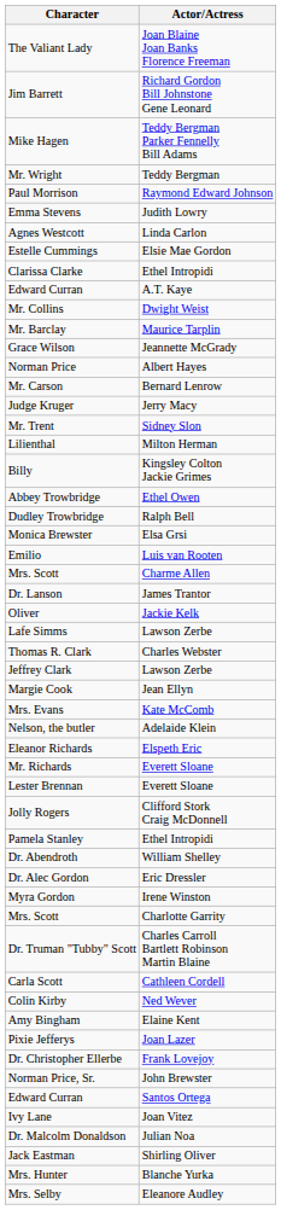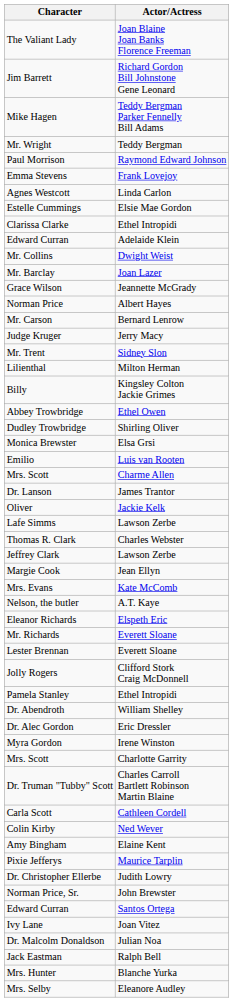row 7 | Actor/Actress: Judith Lowry -> Frank Lovejoy
row 11 | Actor/Actress: A.T. Kaye -> Adelaide Klein
row 13 | Actor/Actress: Maurice Tarplin -> Joan Lazer
row 22 | Actor/Actress: Ralph Bell -> Shirling Oliver
row 33 | Actor/Actress: Adelaide Klein -> A.T. Kaye
row 47 | Actor/Actress: Joan Lazer -> Maurice Tarplin
row 48 | Actor/Actress: Frank Lovejoy -> Judith Lowry
row 53 | Actor/Actress: Shirling Oliver -> Ralph Bell
